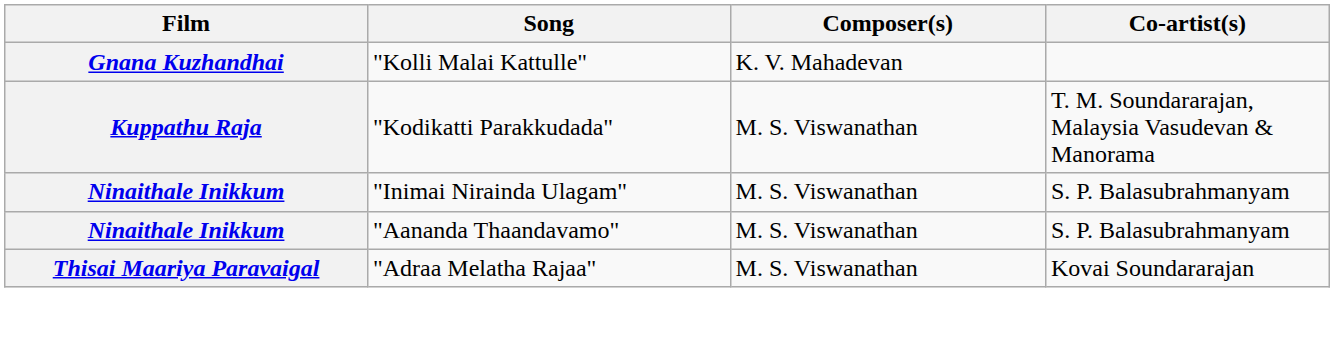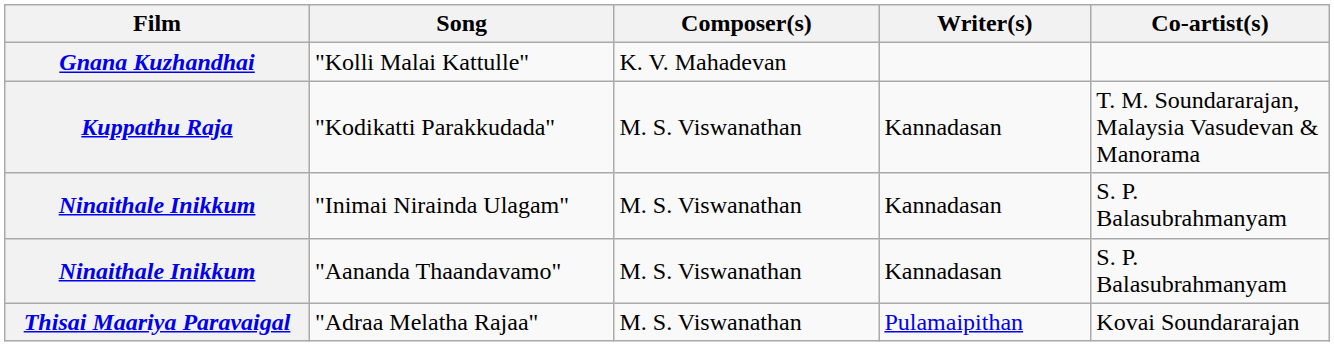+ column: Writer(s) | Kannadasan | Kannadasan | Kannadasan | Pulamaipithan
